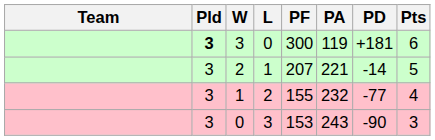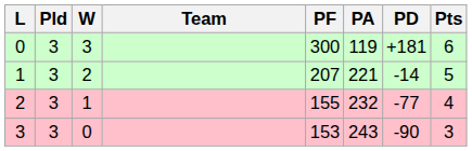columns swapped: Team <-> L
row 2 | Pld: bold -> normal
